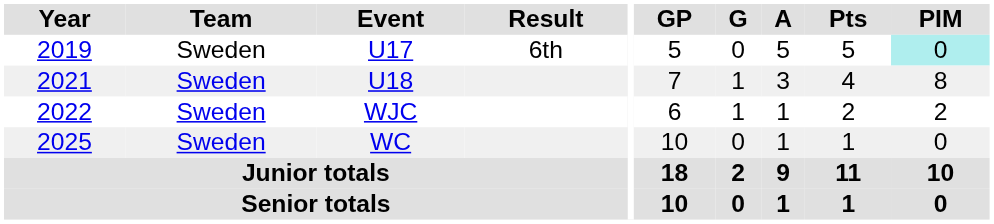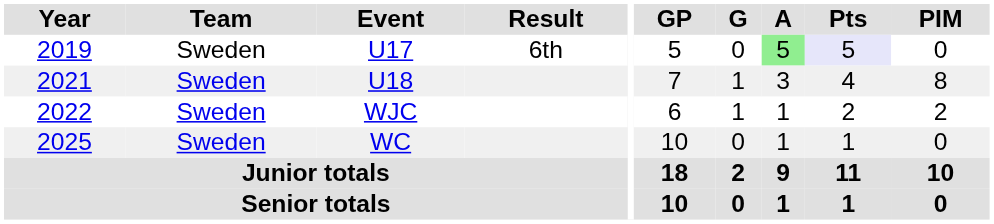U17 | A: no background -> lightgreen background
U17 | Pts: no background -> lavender background
U17 | PIM: paleturquoise background -> no background
